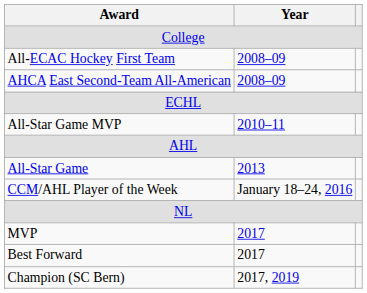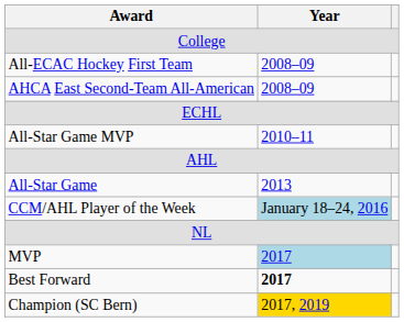CCM/AHL Player of the Week | Year: no background -> lightblue background
MVP | Year: no background -> lightblue background
Best Forward | Year: normal -> bold
Champion (SC Bern) | Year: no background -> gold background
